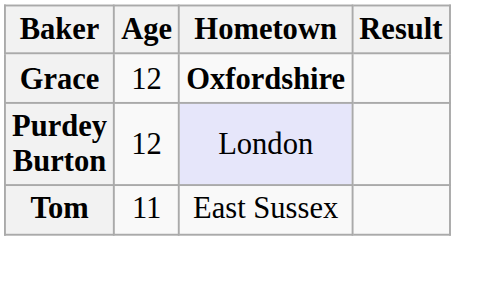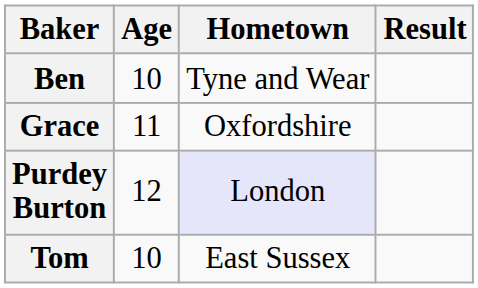+ row: Ben | 10 | Tyne and Wear
Grace | Age: 12 -> 11
Grace | Hometown: bold -> normal
Tom | Age: 11 -> 10
